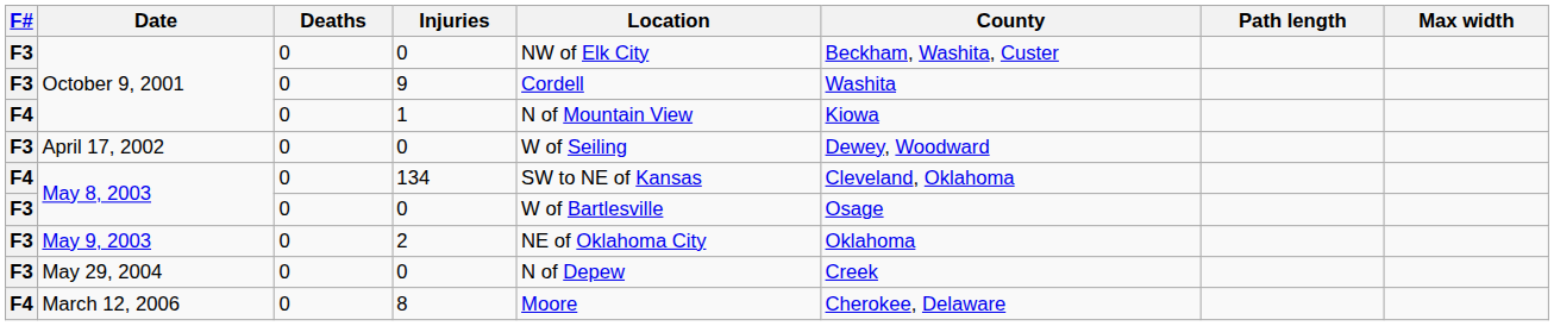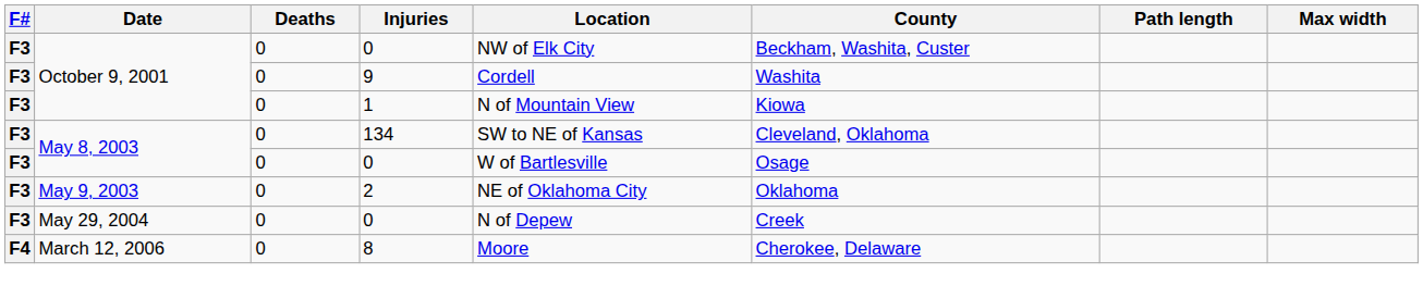October 9, 2001 / 1 | F#: F4 -> F3
- row: F3 | April 17, 2002 | 0 | 0 | W of Seiling | Dewey, Woodward
May 8, 2003 / 134 | F#: F4 -> F3
